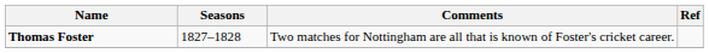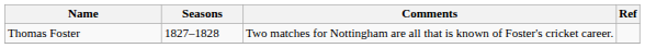row 2 | Name: bold -> normal
